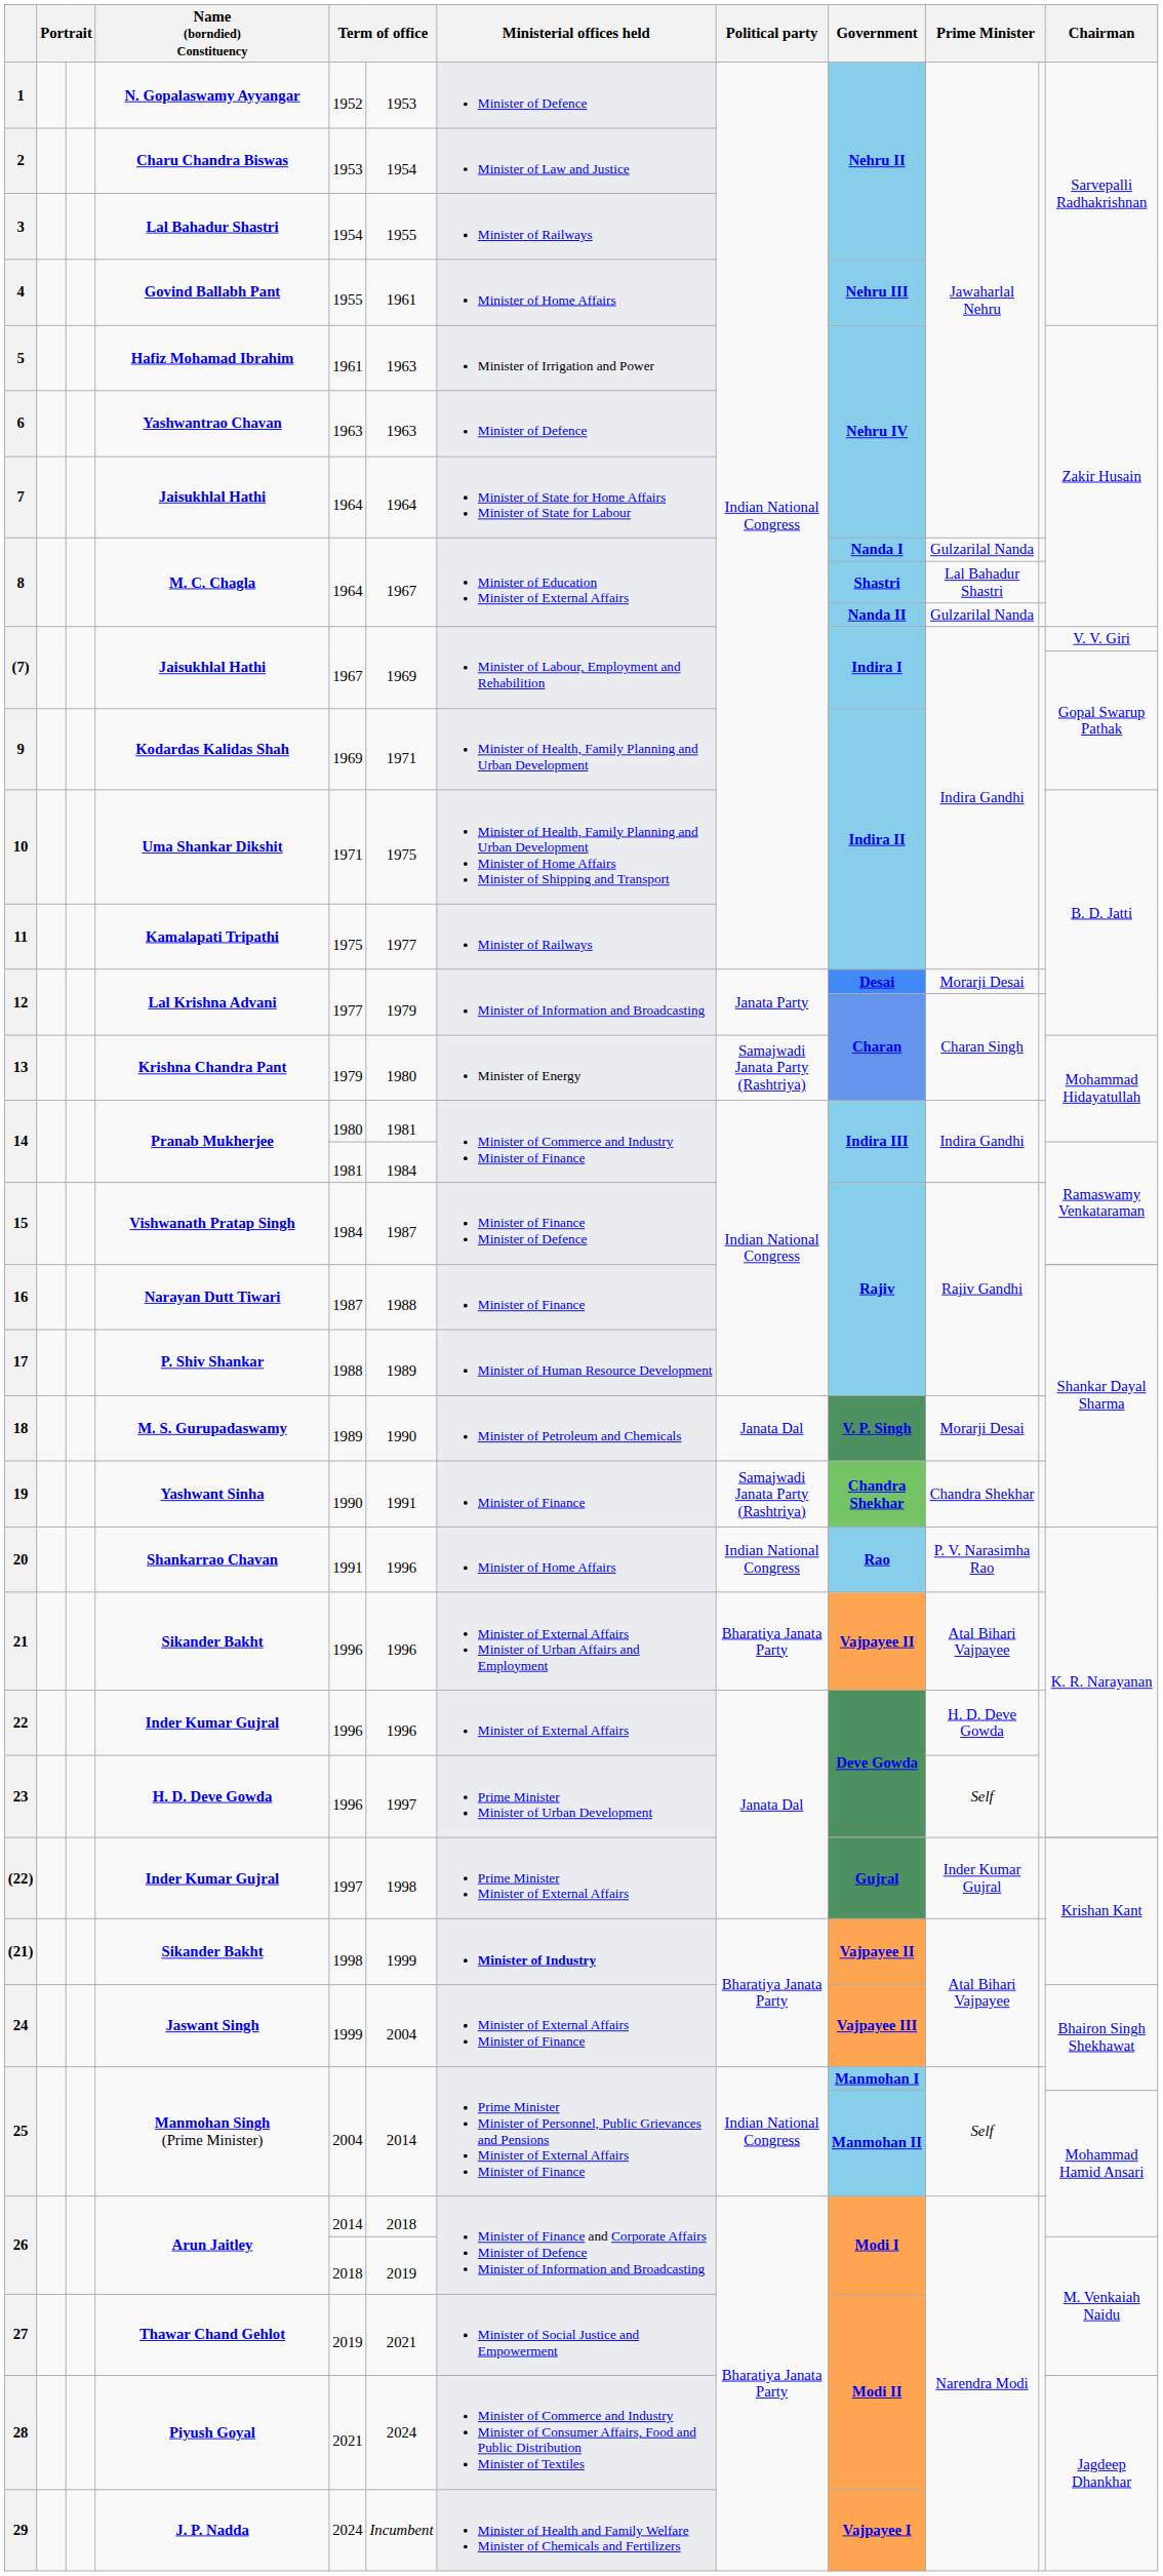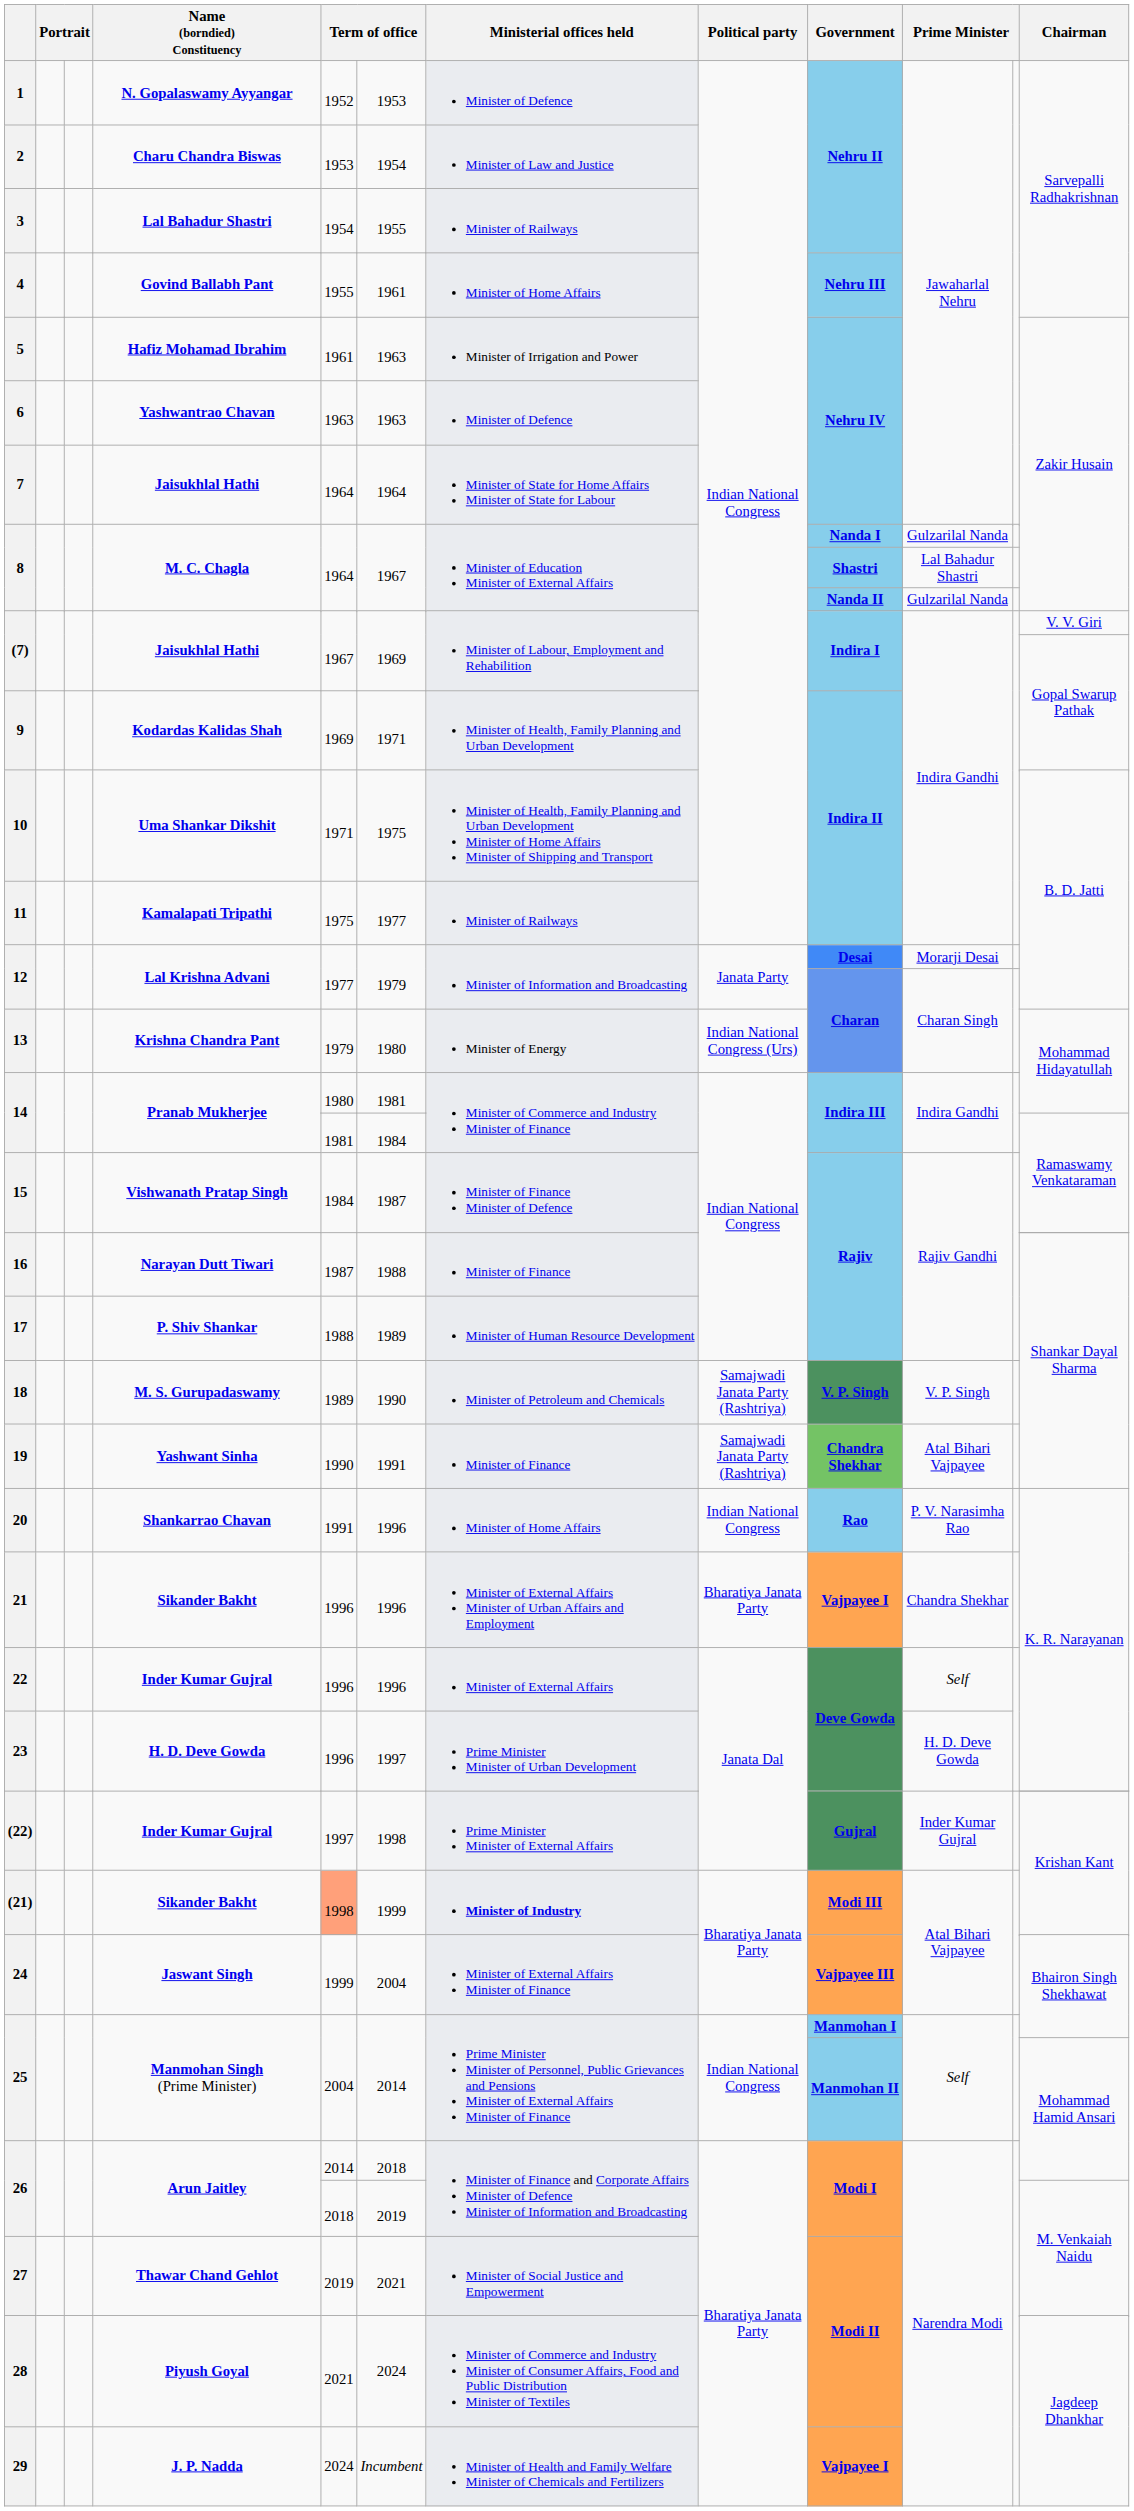13 | Political party: Samajwadi Janata Party (Rashtriya) -> Indian National Congress (Urs)
18 | Political party: Janata Dal -> Samajwadi Janata Party (Rashtriya)
18 | column 10: Morarji Desai -> V. P. Singh
19 | column 10: Chandra Shekhar -> Atal Bihari Vajpayee
21 | Government: Vajpayee II -> Vajpayee I
21 | column 10: Atal Bihari Vajpayee -> Chandra Shekhar
22 | column 10: H. D. Deve Gowda -> Self
23 | column 10: Self -> H. D. Deve Gowda
(21) | column 5: no background -> lightsalmon background
(21) | Government: Vajpayee II -> Modi III
